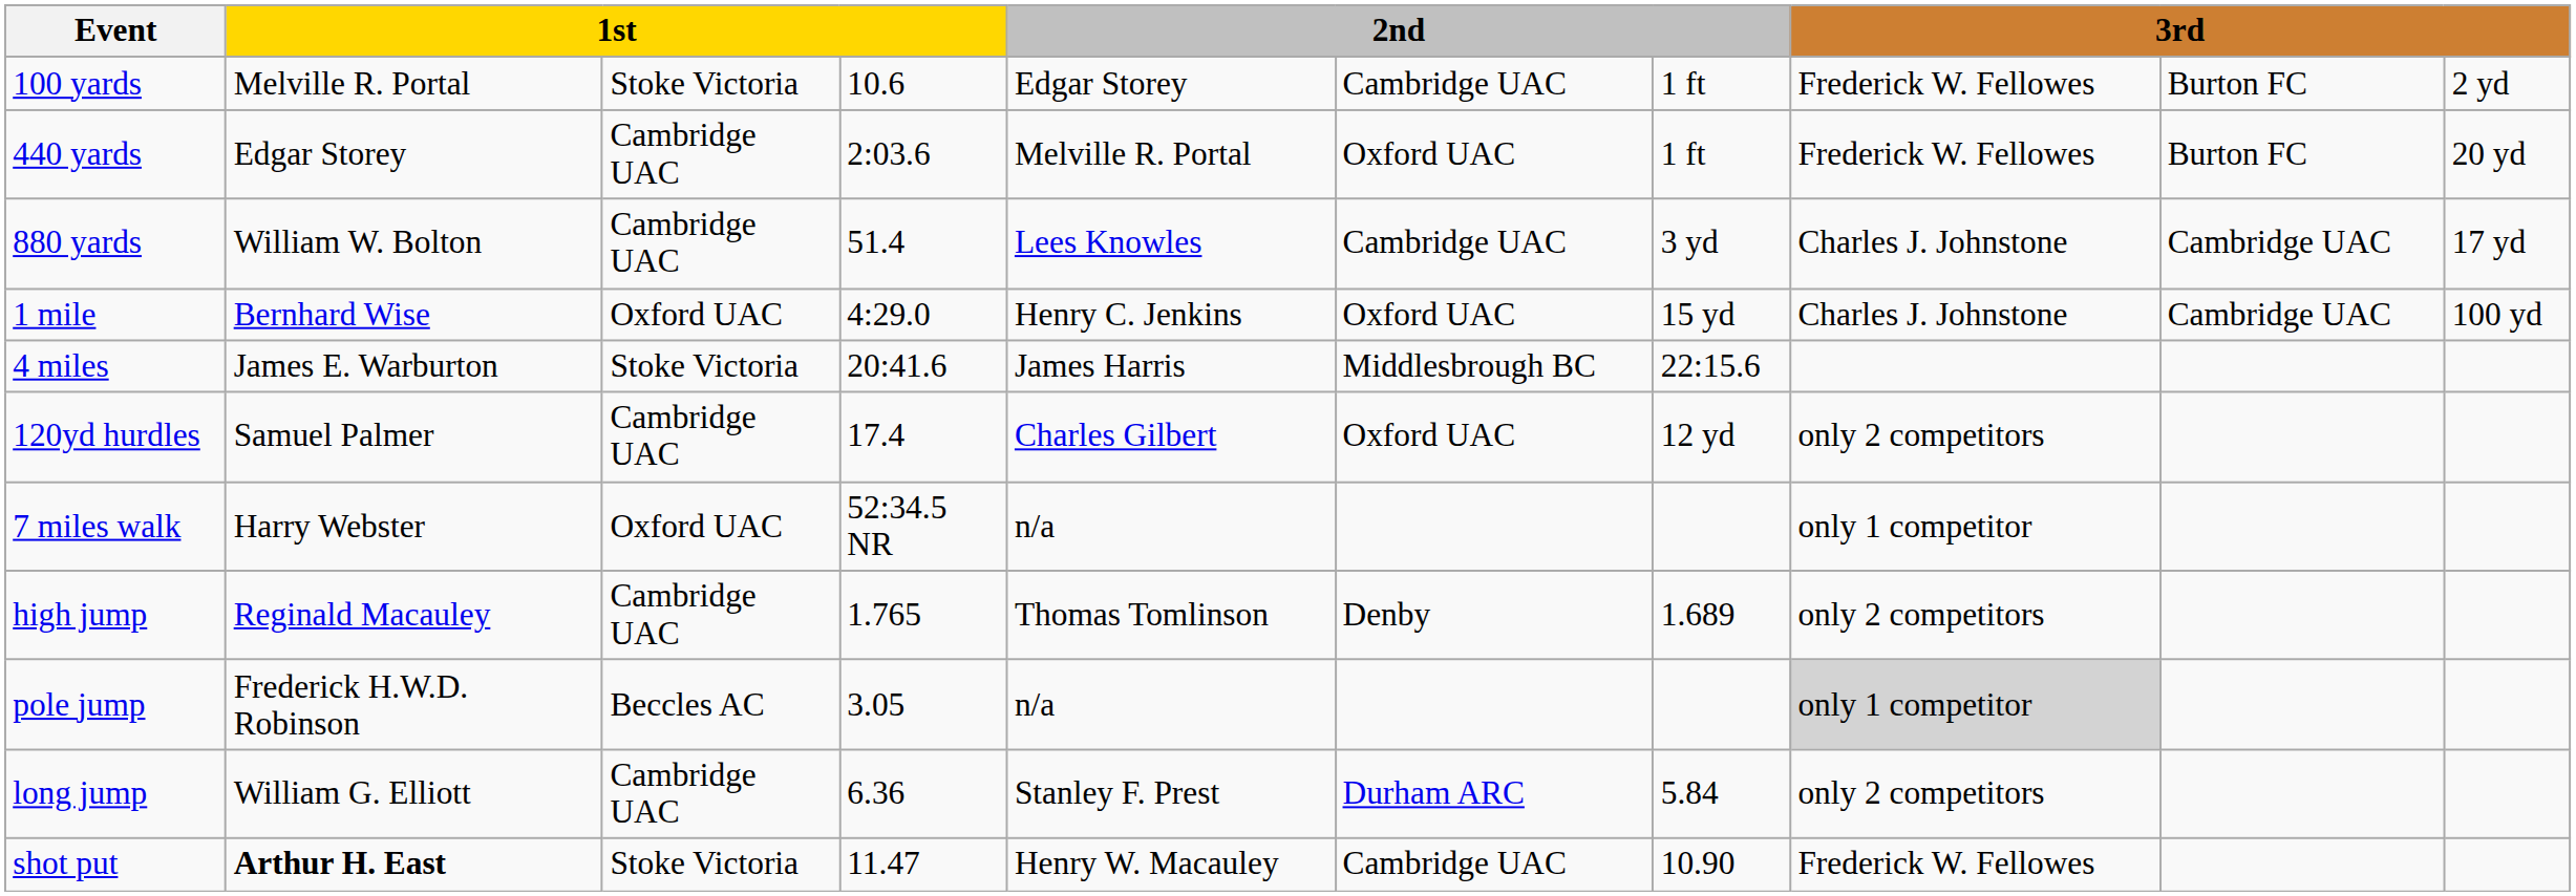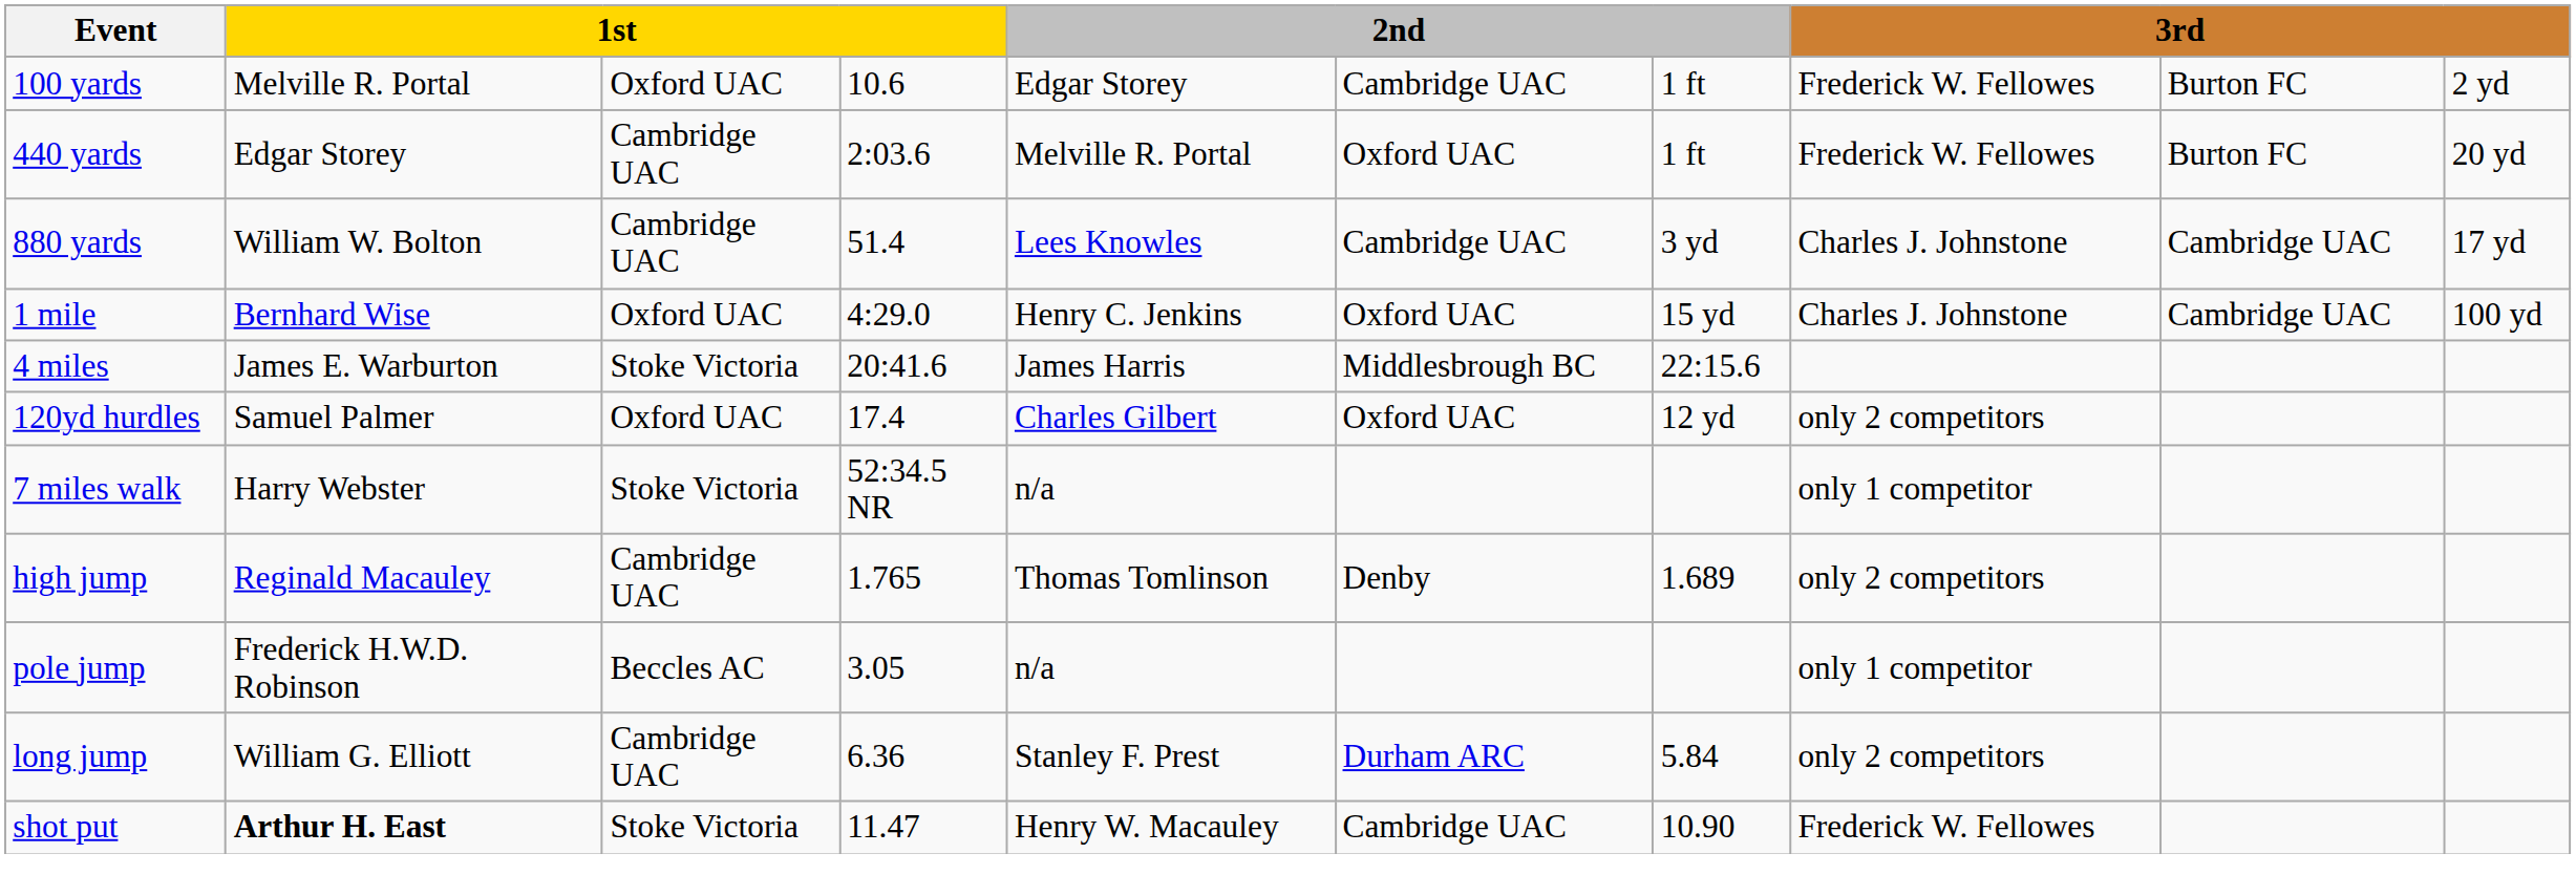100 yards | column 3: Stoke Victoria -> Oxford UAC
120yd hurdles | column 3: Cambridge UAC -> Oxford UAC
7 miles walk | column 3: Oxford UAC -> Stoke Victoria
pole jump | column 8: lightgrey background -> no background
